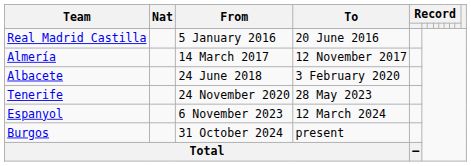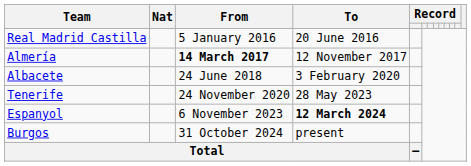Almería | From: normal -> bold
Espanyol | To: normal -> bold
